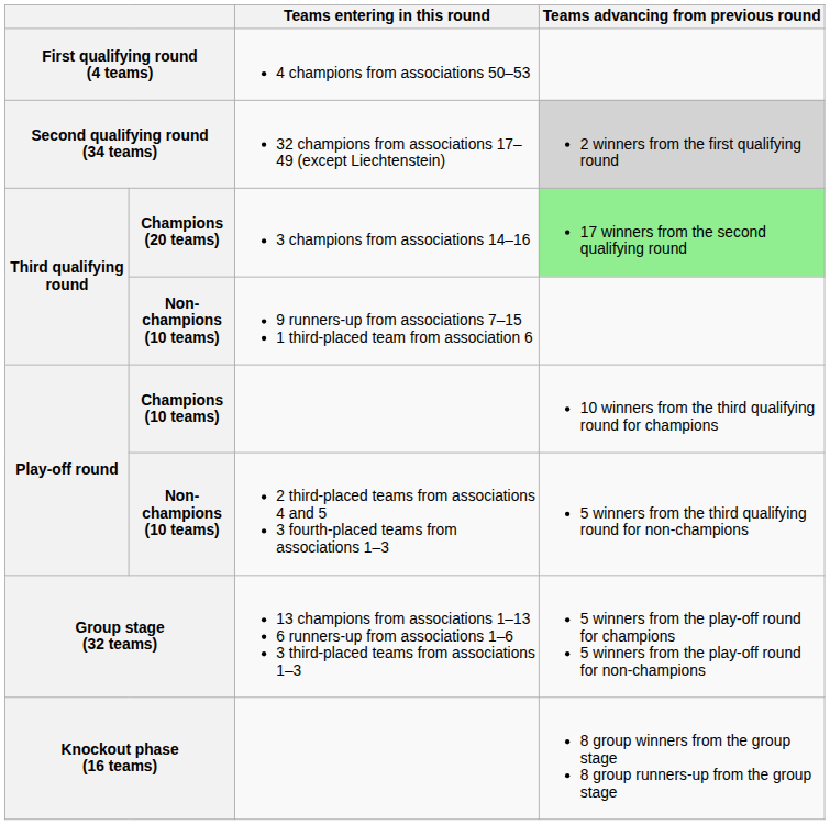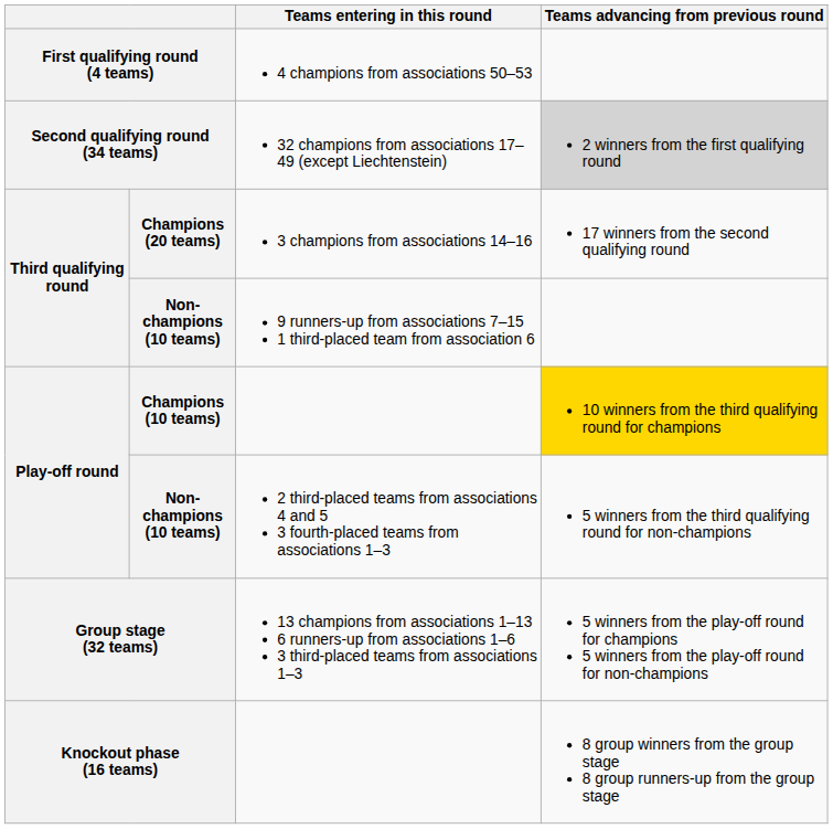Champions (20 teams) | Teams advancing from previous round: lightgreen background -> no background
Champions (10 teams) | Teams advancing from previous round: no background -> gold background
